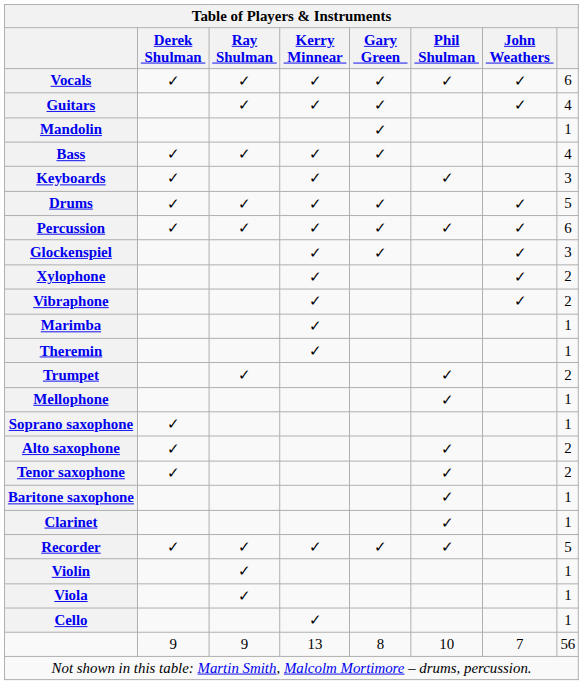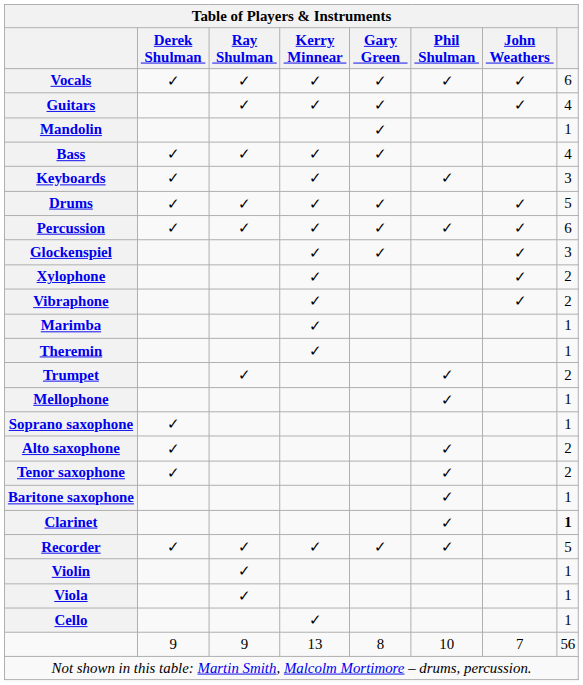Clarinet | column 8: normal -> bold
